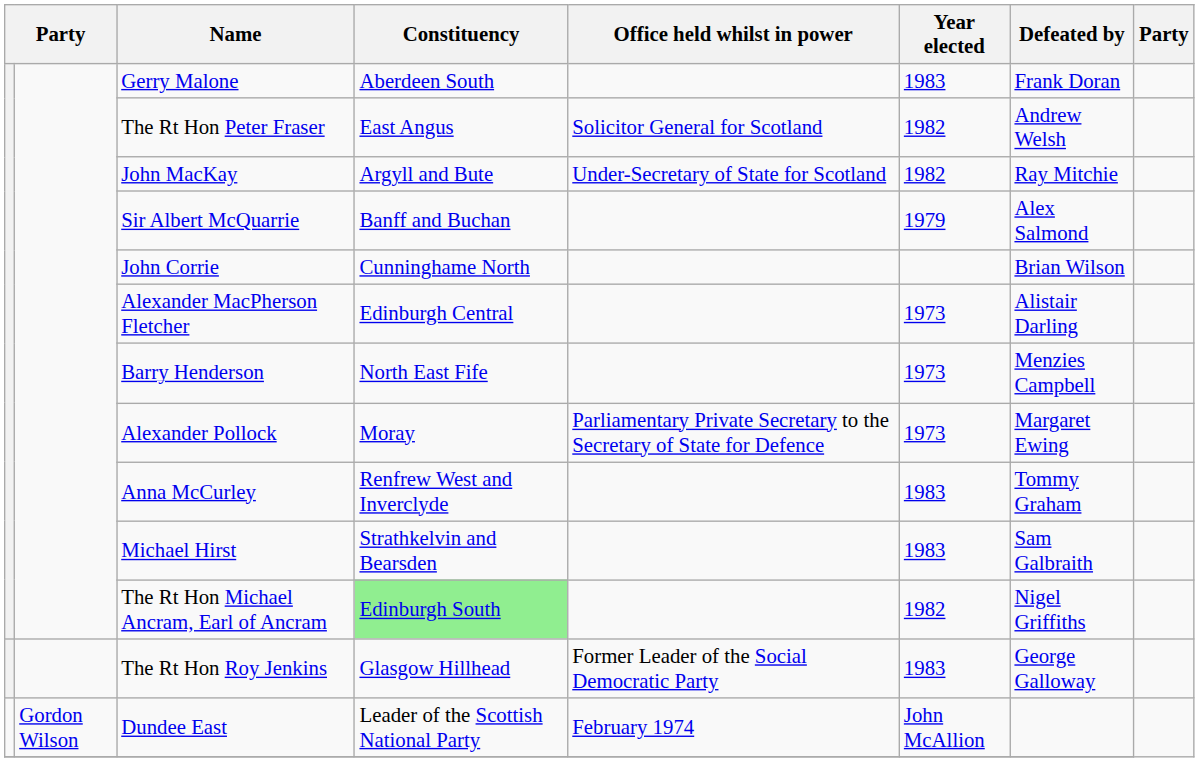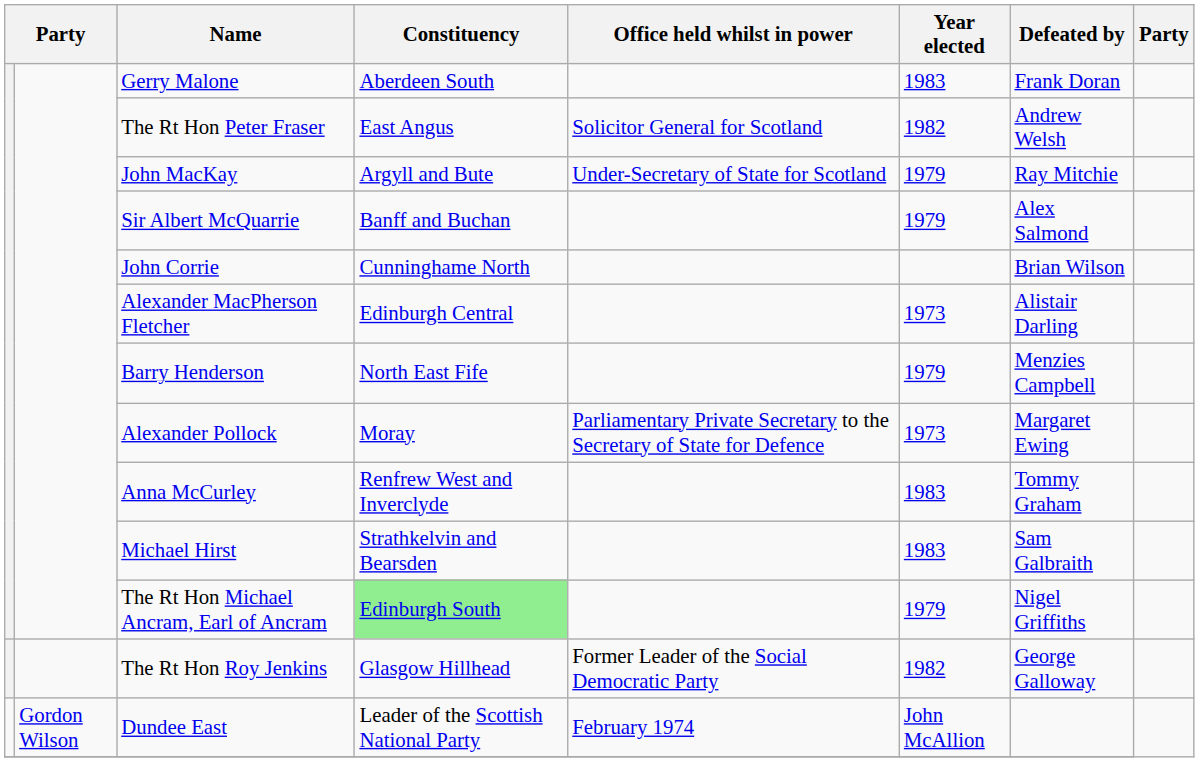John MacKay | Year elected: 1982 -> 1979
Barry Henderson | Year elected: 1973 -> 1979
The Rt Hon Michael Ancram, Earl of Ancram | Year elected: 1982 -> 1979
The Rt Hon Roy Jenkins | Year elected: 1983 -> 1982
